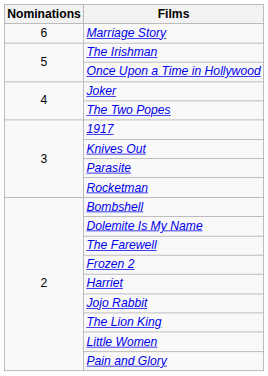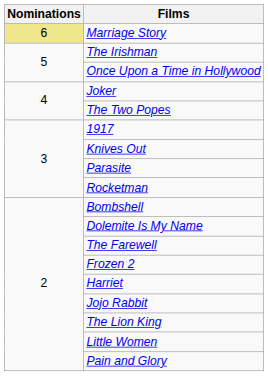Marriage Story | Nominations: no background -> khaki background
